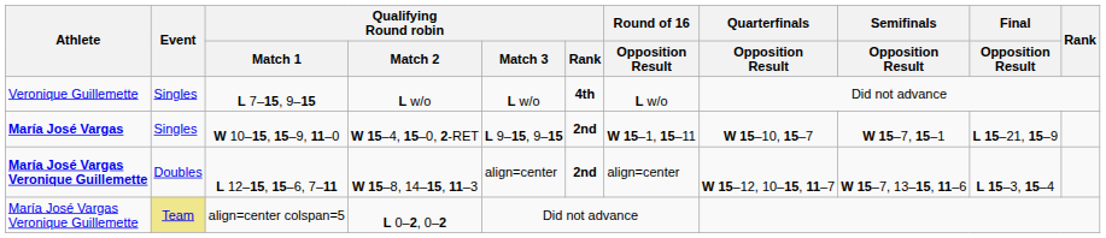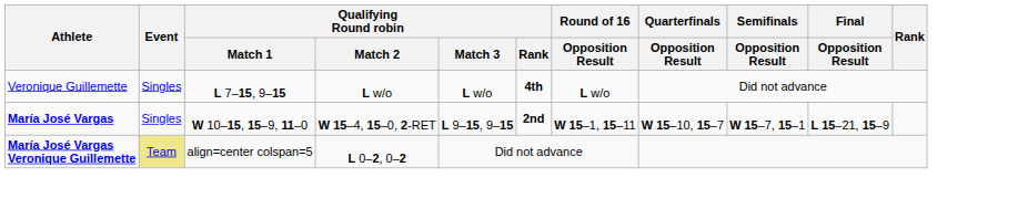- row: María José Vargas Veronique Guillemette | Doubles | L 12–15, 15–6, 7–11 | W 15–8, 14–15, 11–3 | align=center | 2nd | align=center | W 15–12, 10–15, 11–7 | W 15–7, 13–15, 11–6 | L 15–3, 15–4
L 0–2, 0–2 | Athlete: normal -> bold
